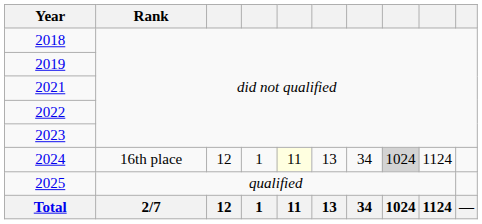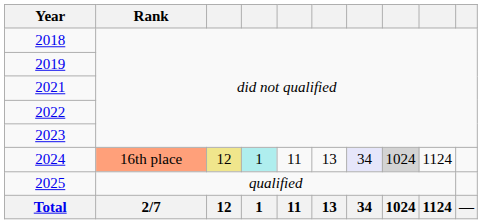2024 | Rank: no background -> lightsalmon background
2024 | column 3: no background -> khaki background
2024 | column 4: no background -> paleturquoise background
2024 | column 5: lightyellow background -> no background
2024 | column 7: no background -> lavender background
